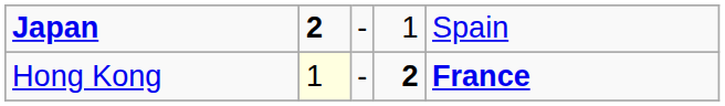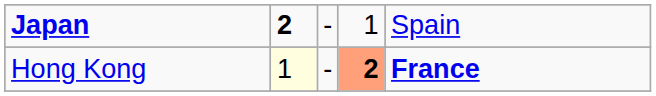Hong Kong | column 4: no background -> lightsalmon background
